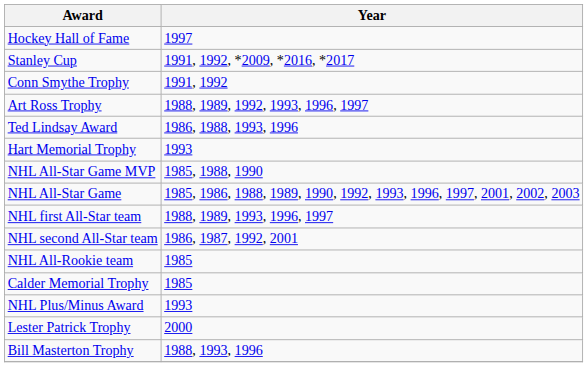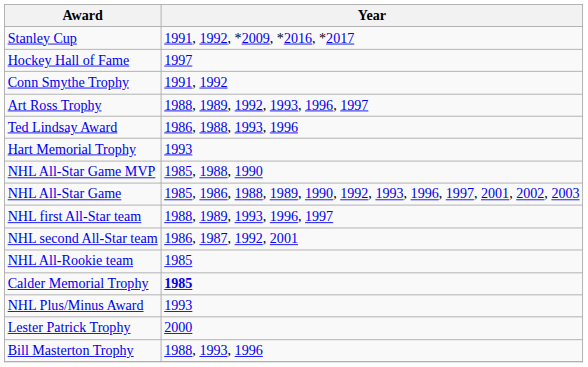rows swapped: Hockey Hall of Fame <-> Stanley Cup
Calder Memorial Trophy | Year: normal -> bold
